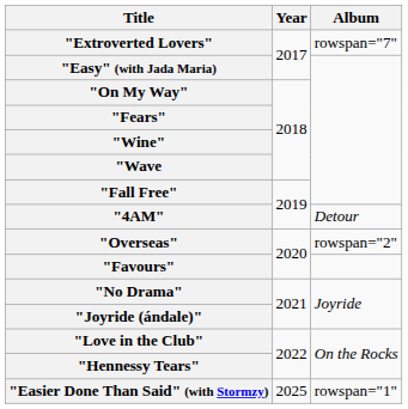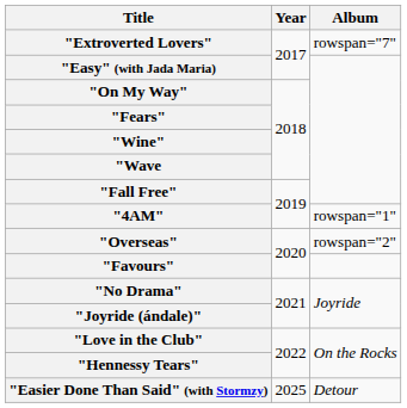"4AM" | Album: Detour -> rowspan="1"
"Easier Done Than Said" (with Stormzy) | Album: rowspan="1" -> Detour
